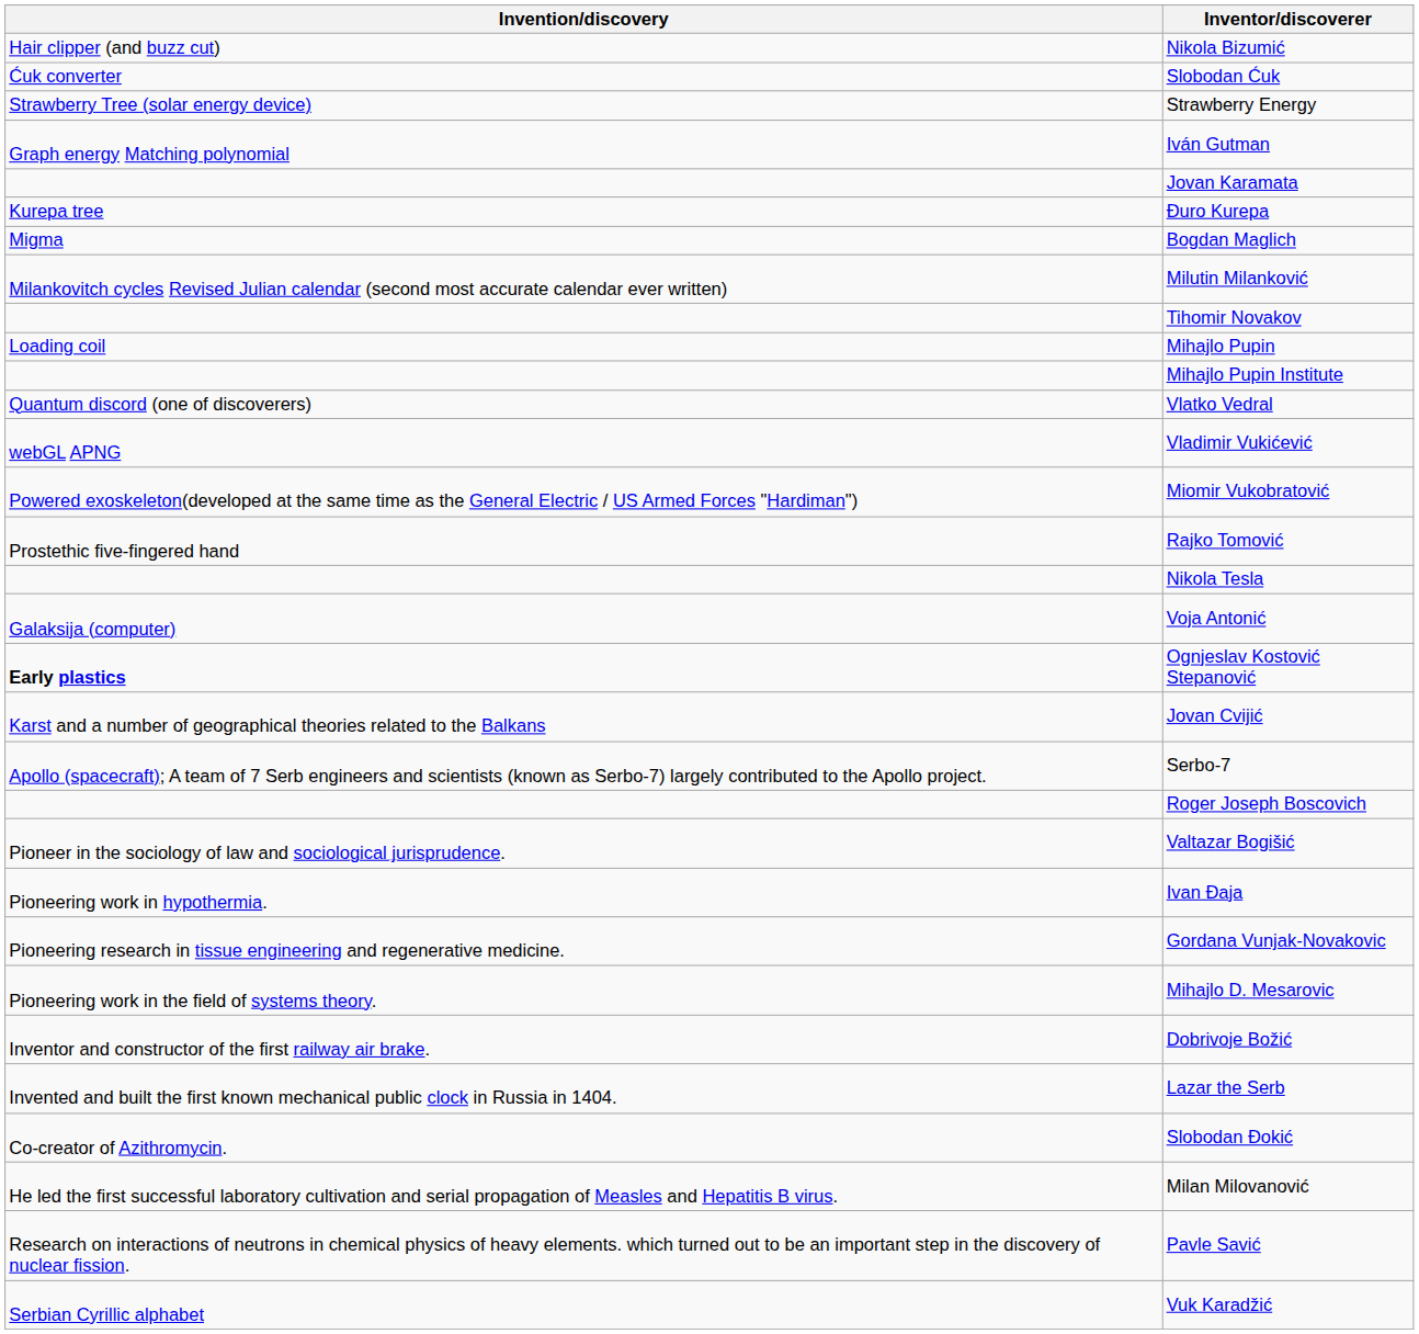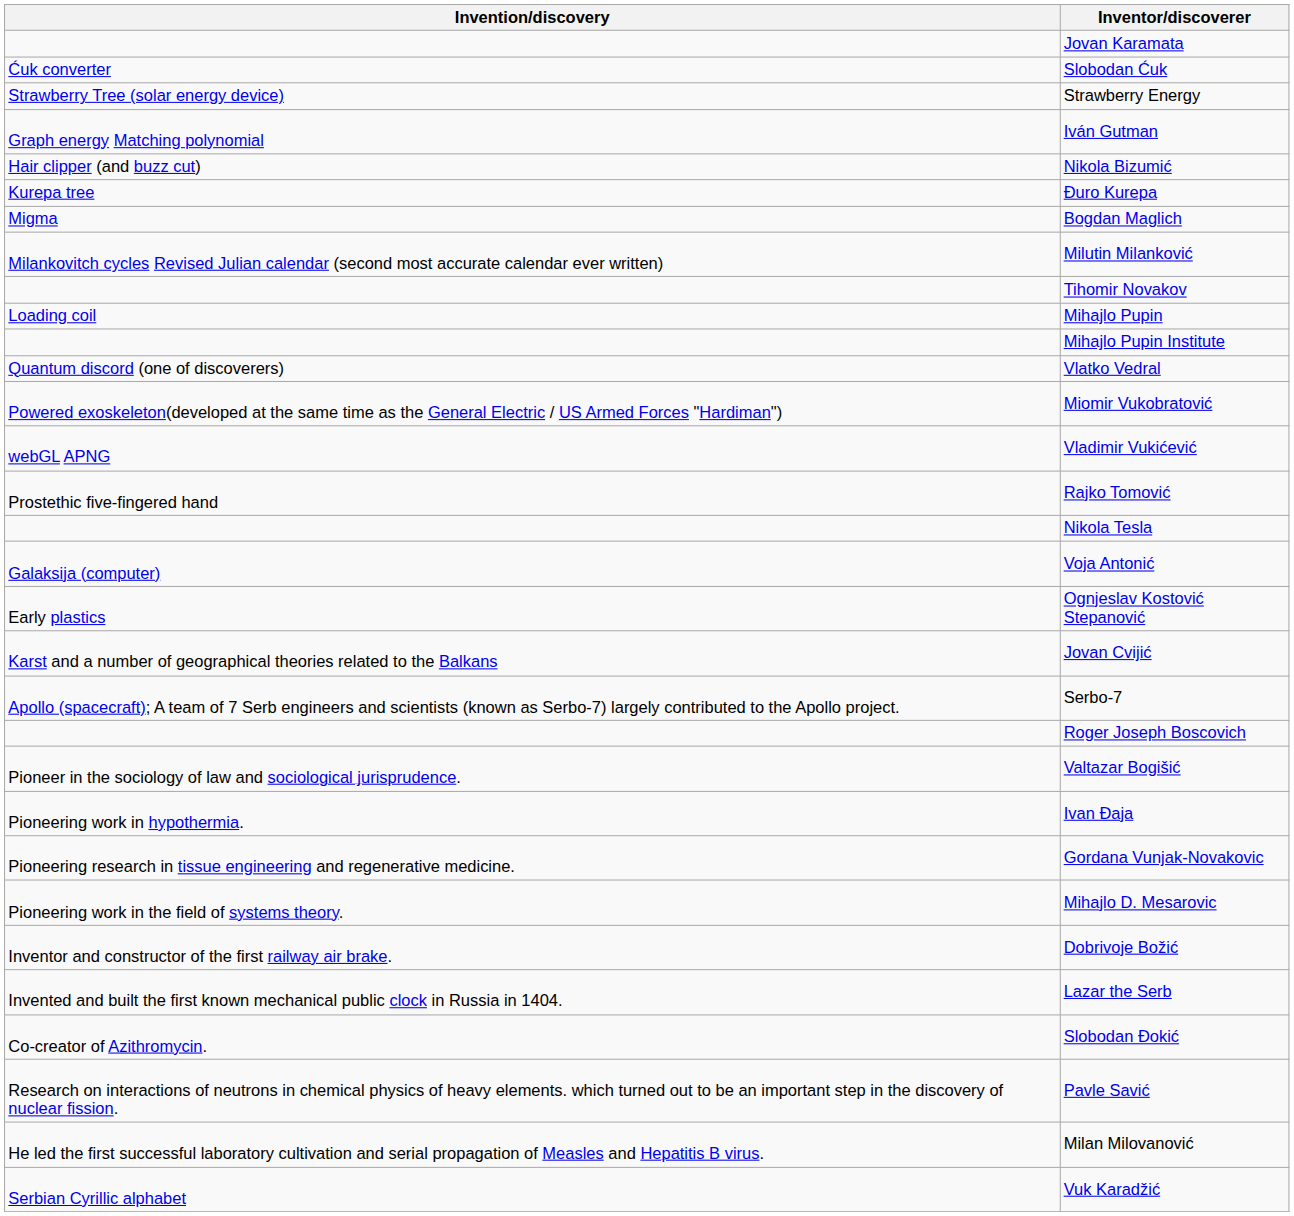rows swapped: Nikola Bizumić <-> Jovan Karamata
rows swapped: Vladimir Vukićević <-> Miomir Vukobratović
Ognjeslav Kostović Stepanović | Invention/discovery: bold -> normal
rows swapped: Pavle Savić <-> Milan Milovanović
